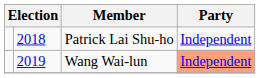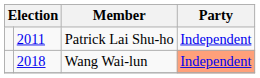Patrick Lai Shu-ho | column 2: 2018 -> 2011
Wang Wai-lun | column 2: 2019 -> 2018
